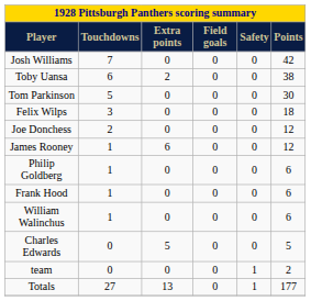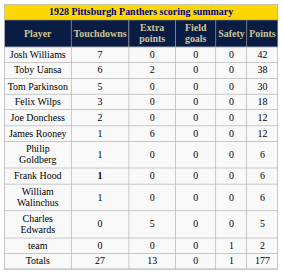Frank Hood | Touchdowns: normal -> bold
